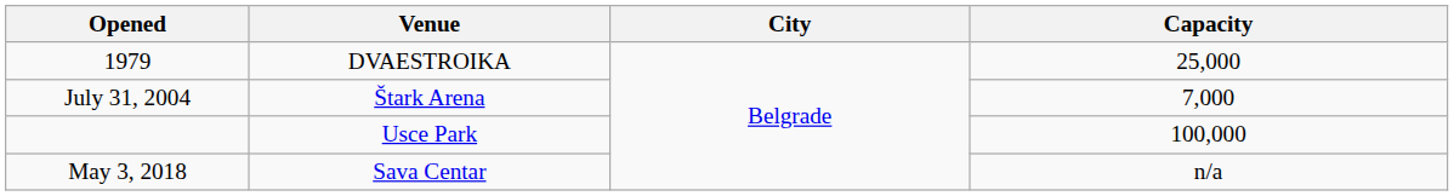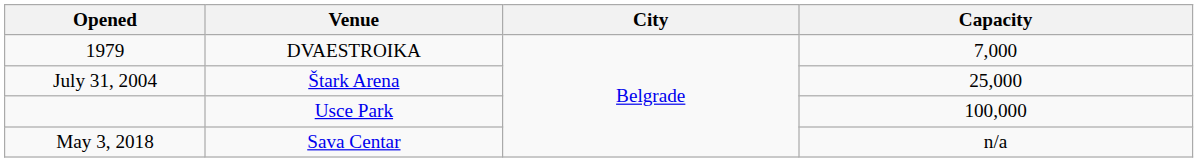1979 | Capacity: 25,000 -> 7,000
July 31, 2004 | Capacity: 7,000 -> 25,000
